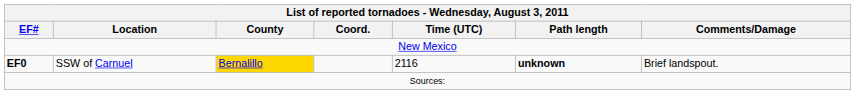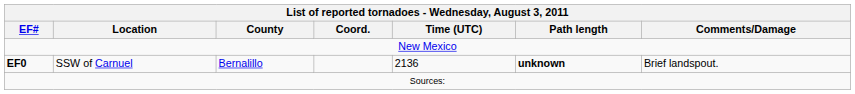EF0 | County: gold background -> no background
EF0 | Time (UTC): 2116 -> 2136
